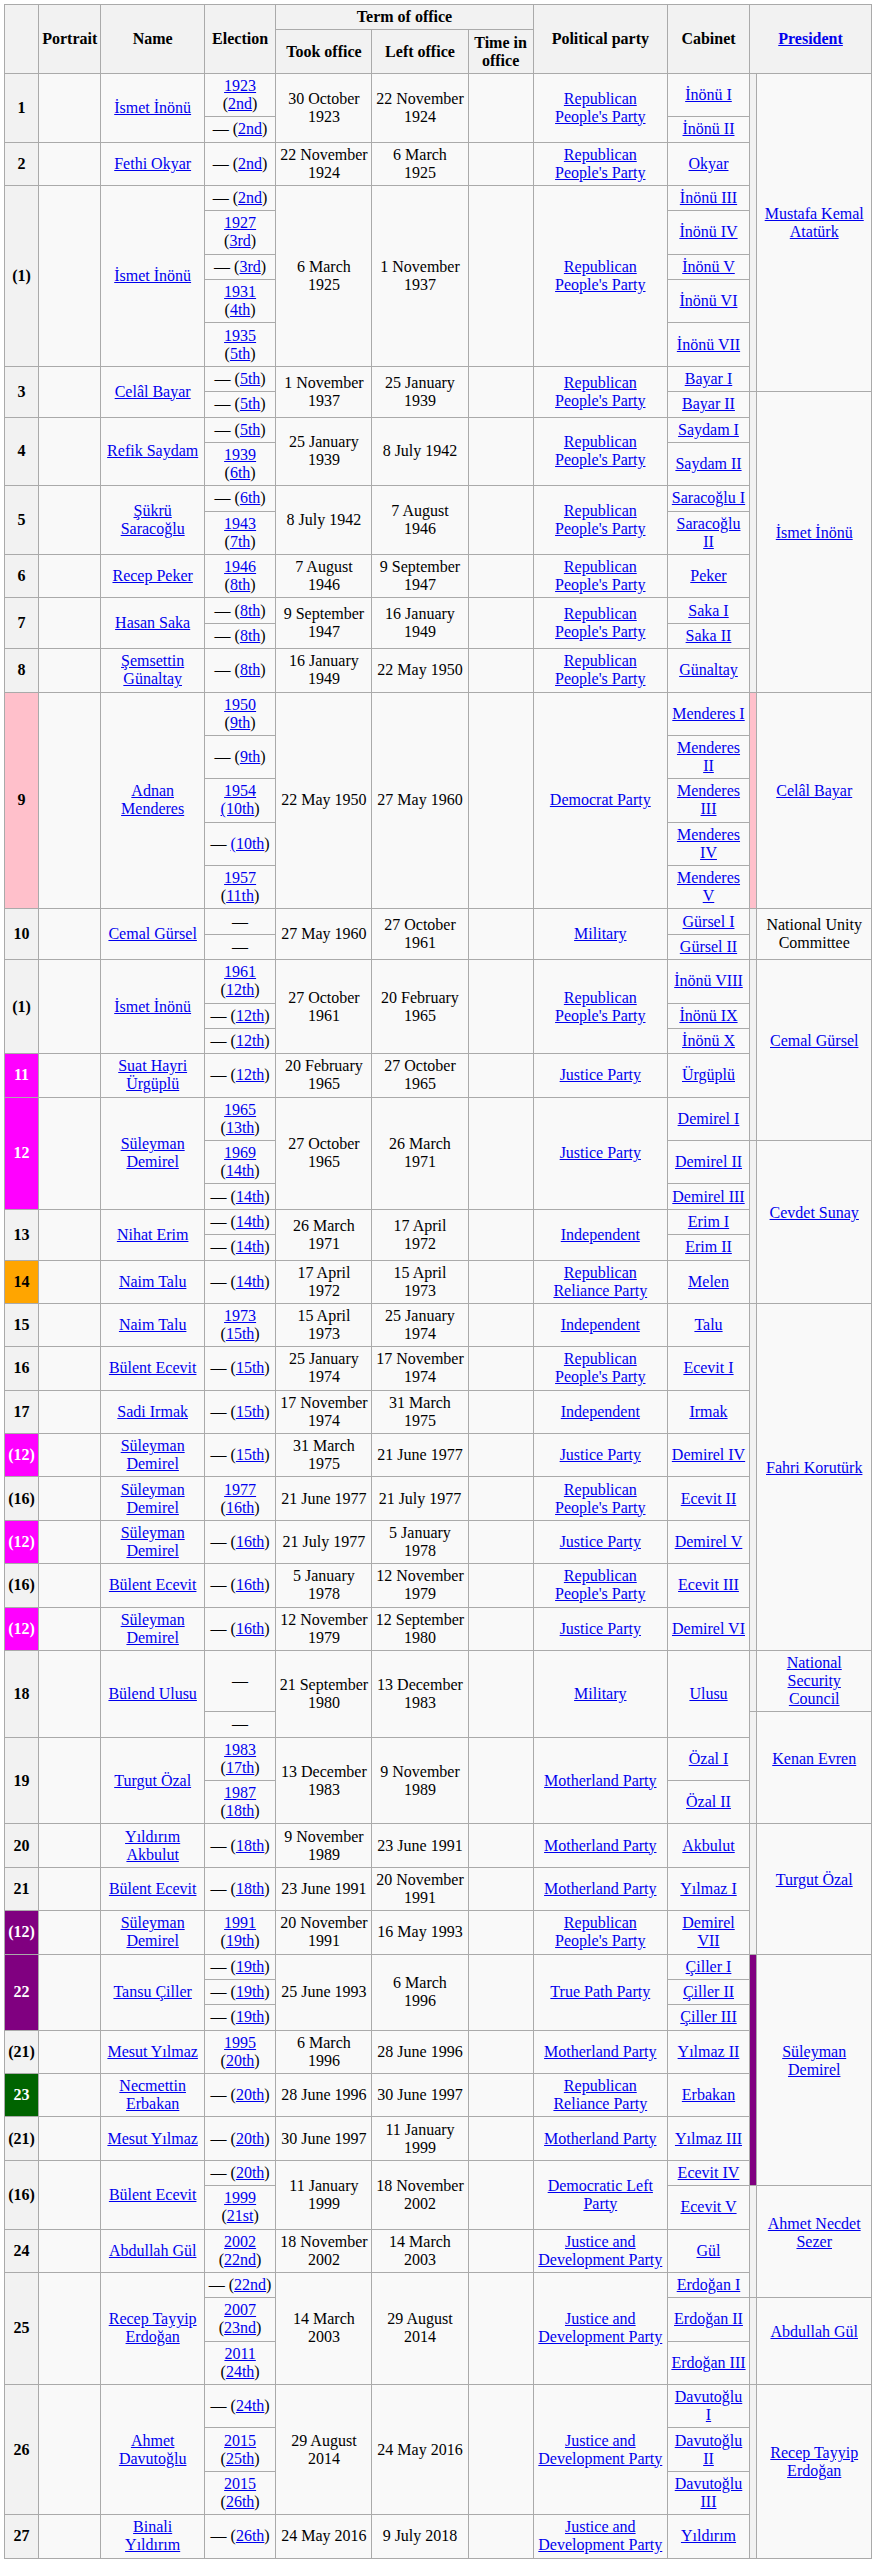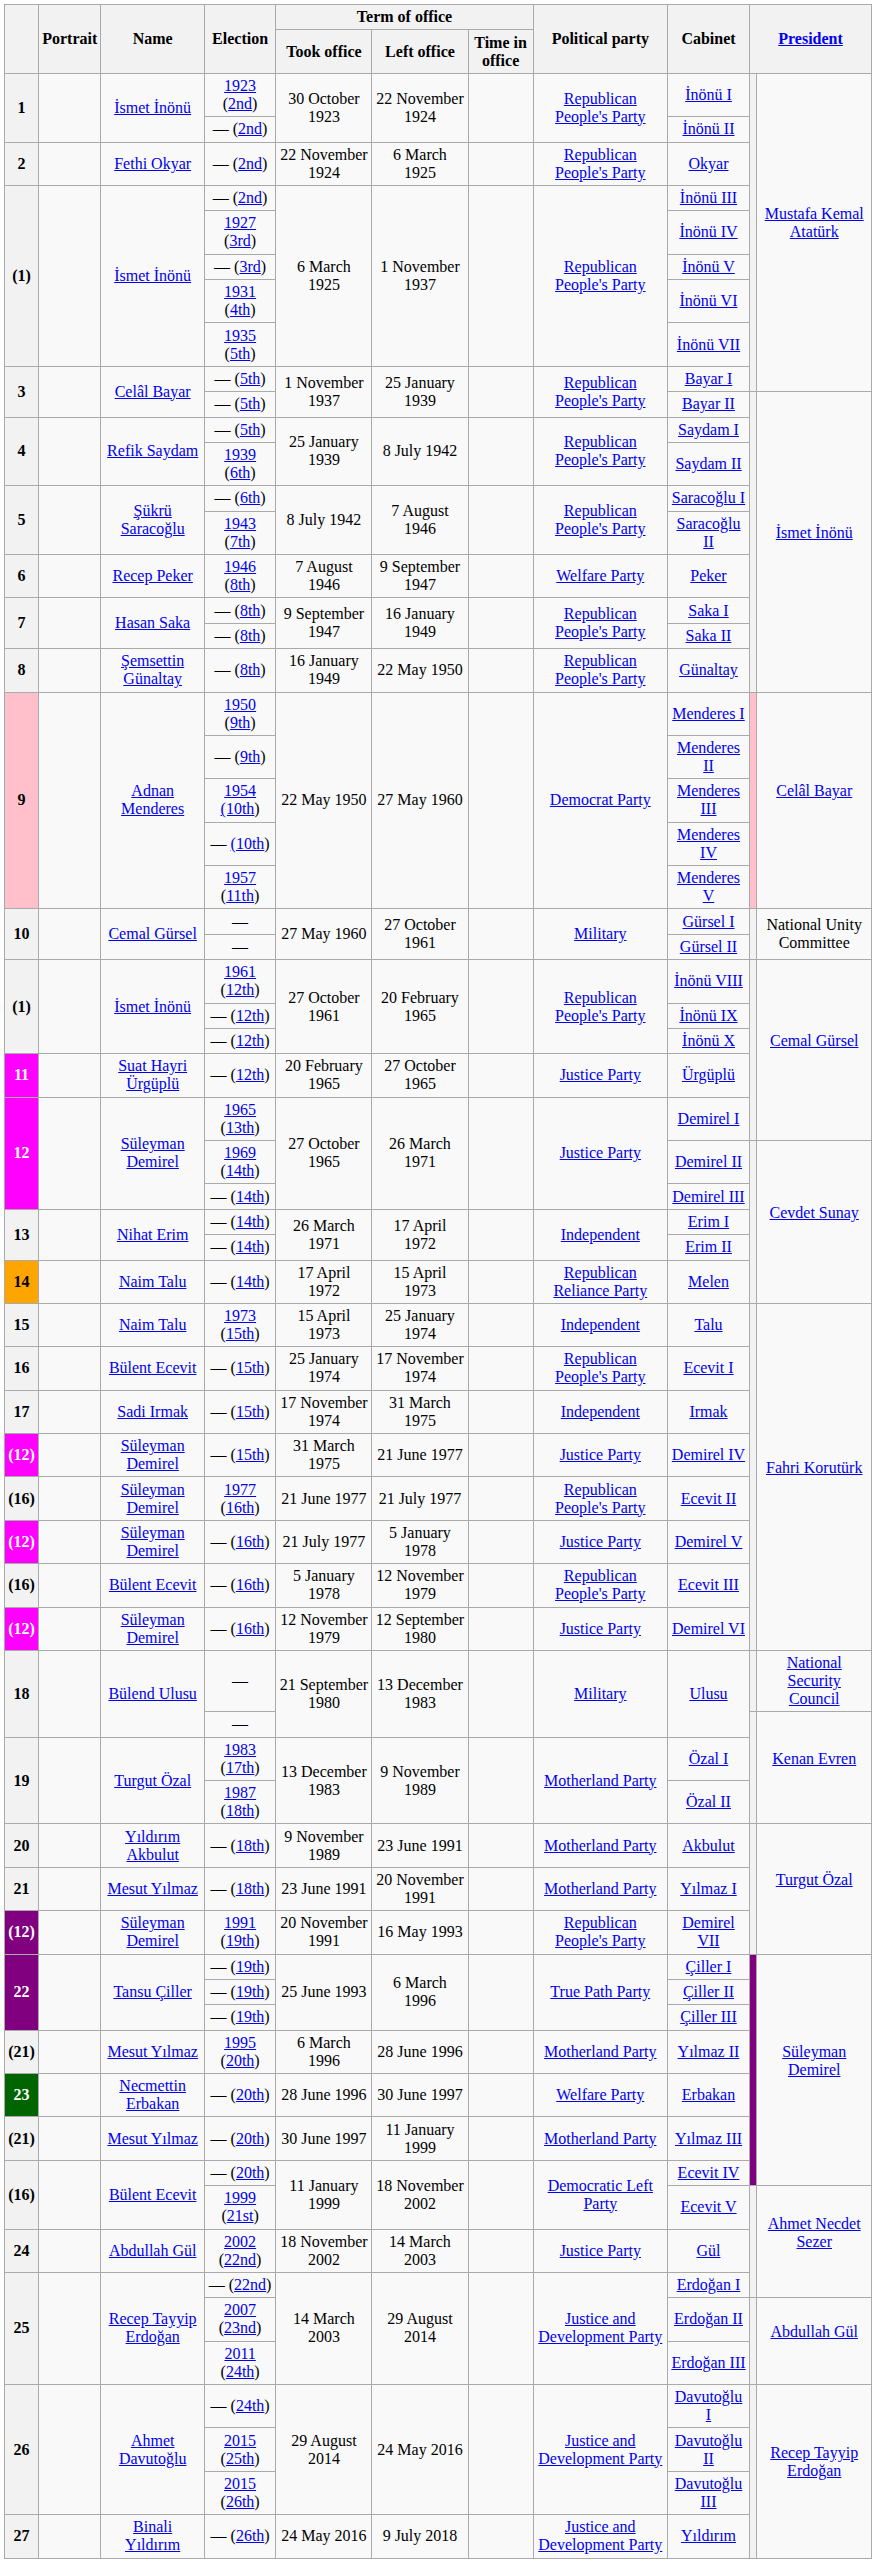1946 (8th) | Political party: Republican People's Party -> Welfare Party
21 / — (18th) | Name: Bülent Ecevit -> Mesut Yılmaz
23 / — (20th) | Political party: Republican Reliance Party -> Welfare Party
2002 (22nd) | Political party: Justice and Development Party -> Justice Party
